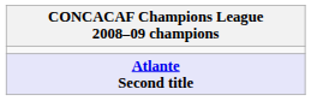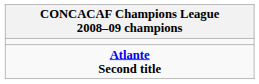row 3 | column 1: lavender background -> no background
